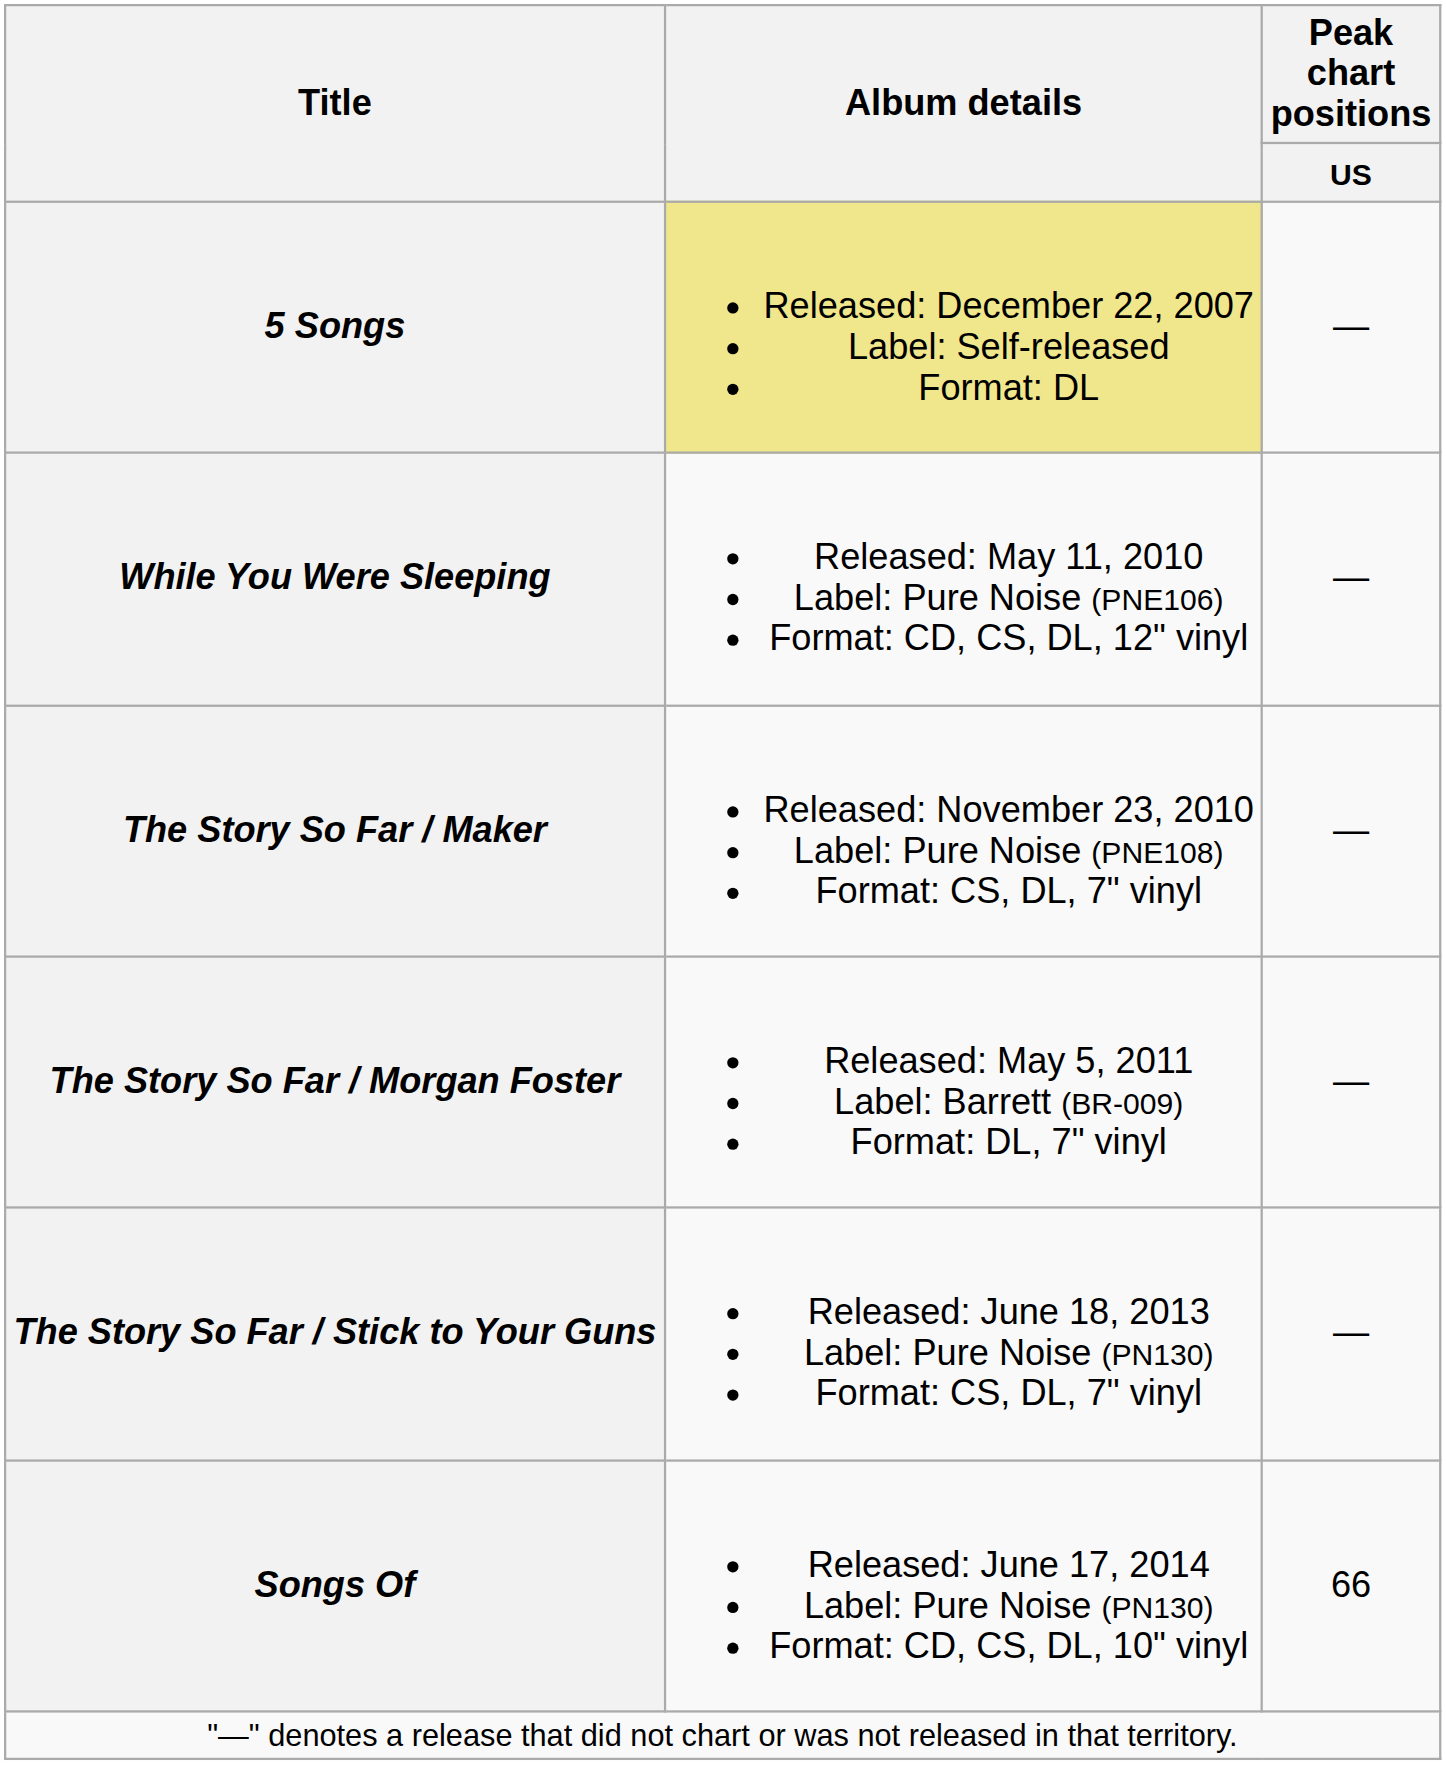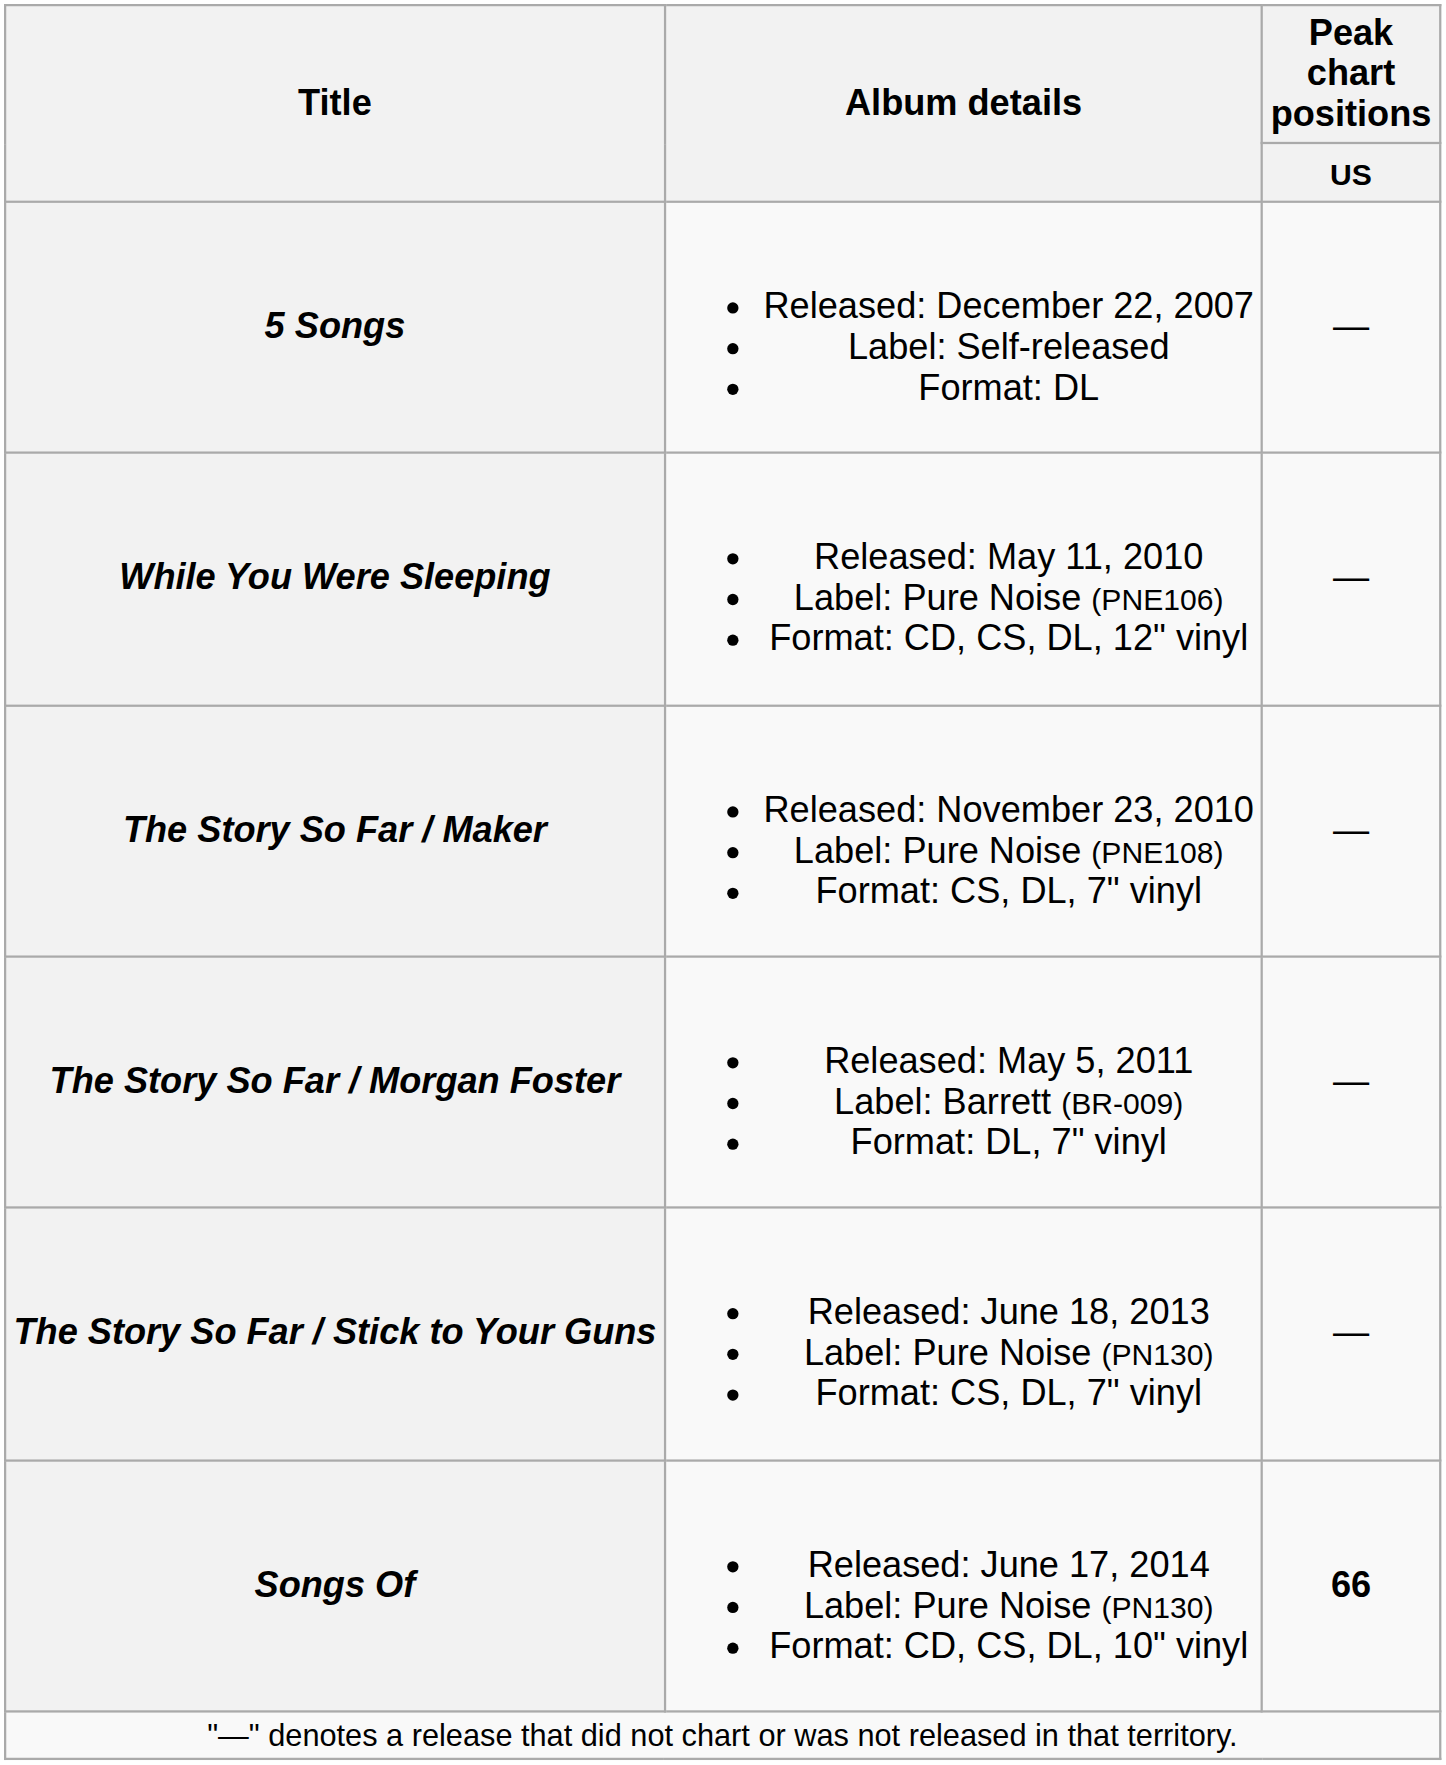5 Songs | Album details: khaki background -> no background
Songs Of | Peak chart positions / US: normal -> bold
